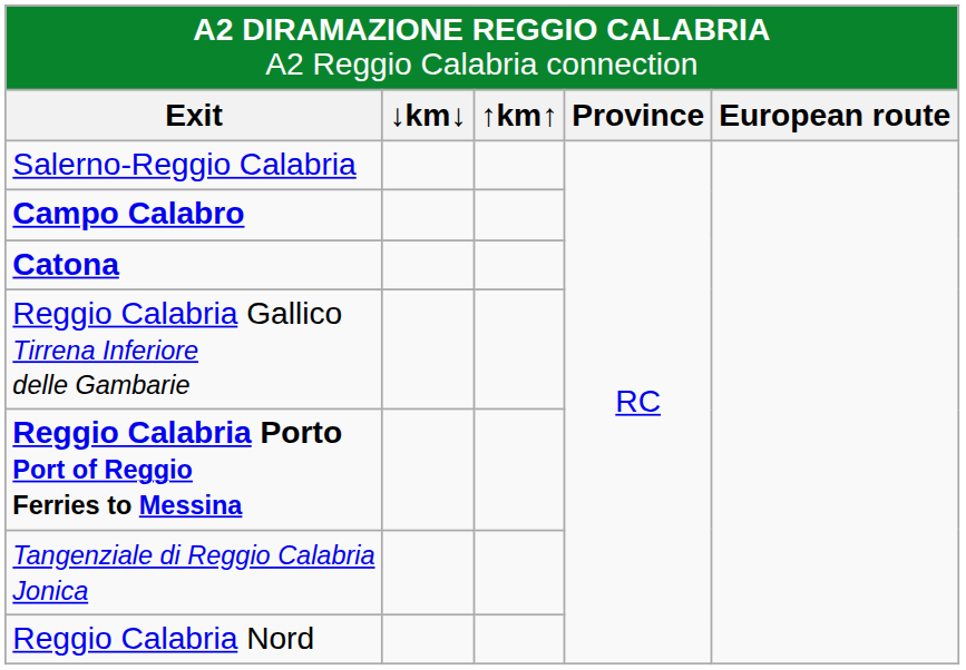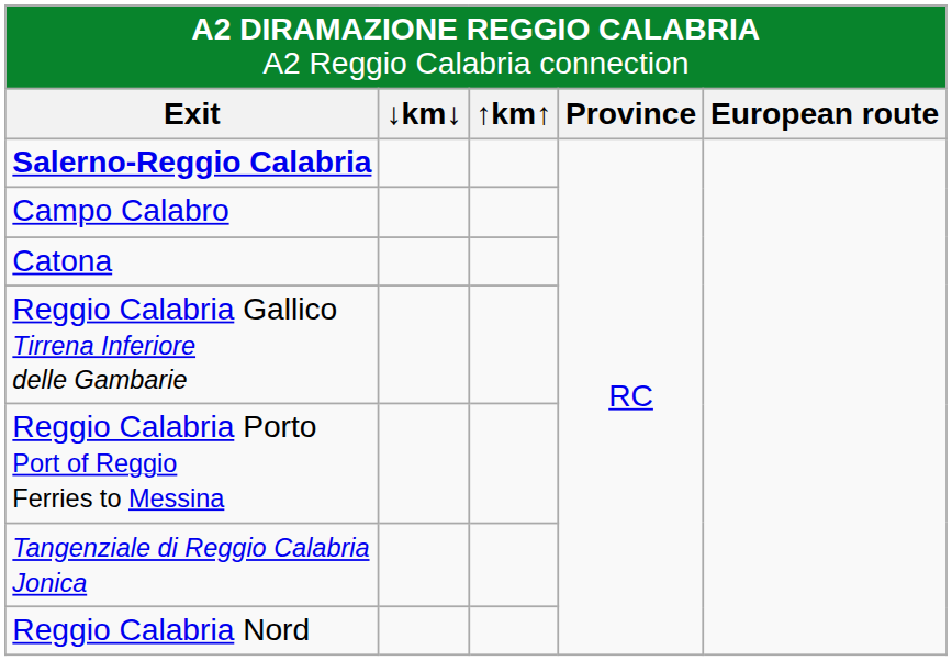Salerno-Reggio Calabria | column 1: normal -> bold
Campo Calabro | column 1: bold -> normal
Catona | column 1: bold -> normal
Reggio Calabria Porto Port of Reggio Ferries to Messina | column 1: bold -> normal
